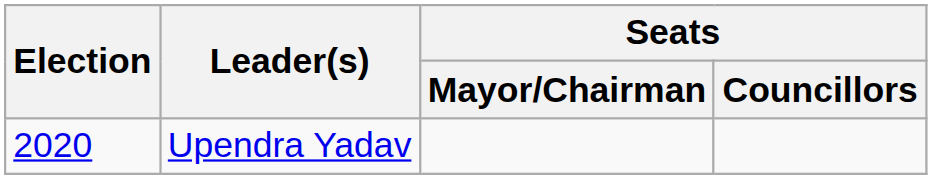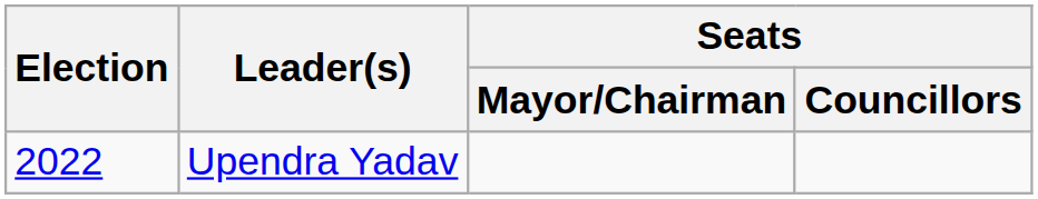Upendra Yadav | Election: 2020 -> 2022
